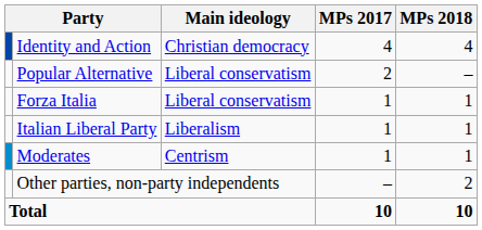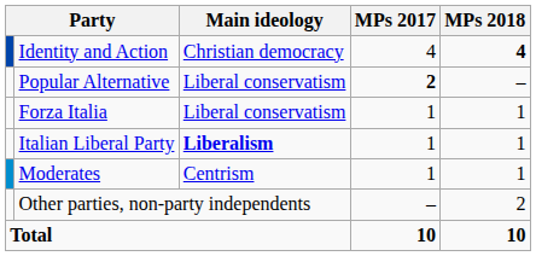Identity and Action | MPs 2018: normal -> bold
Popular Alternative | MPs 2017: normal -> bold
Italian Liberal Party | Main ideology: normal -> bold
